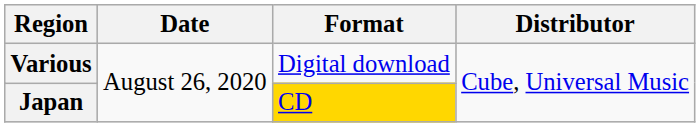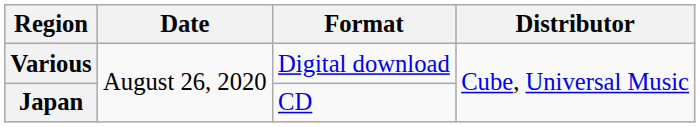Japan / CD | Format: gold background -> no background
